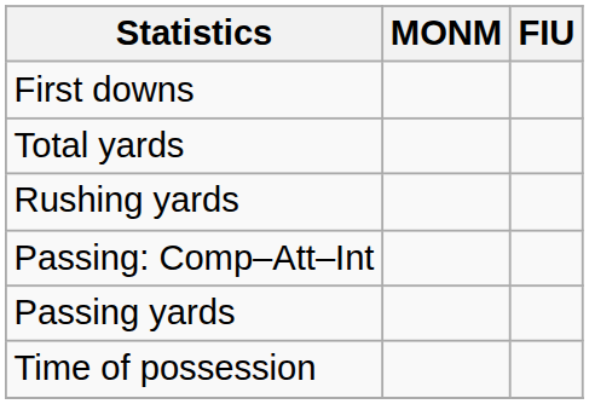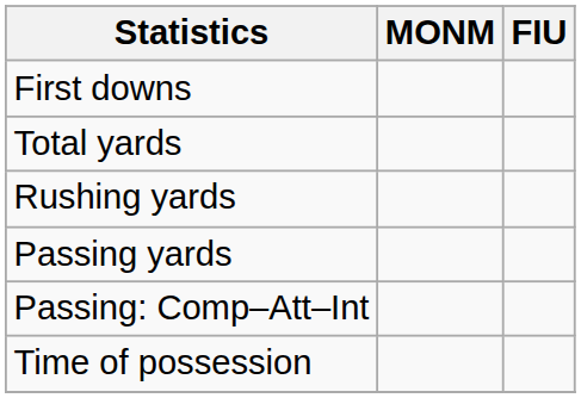rows swapped: Passing yards <-> Passing: Comp–Att–Int
